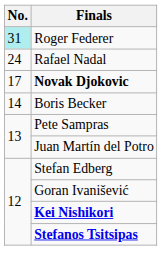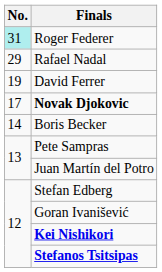Rafael Nadal | No.: 24 -> 29
+ row: 19 | David Ferrer
